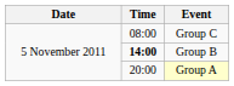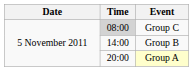Group C | Time: no background -> lightgrey background
Group B | Time: bold -> normal
